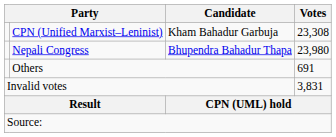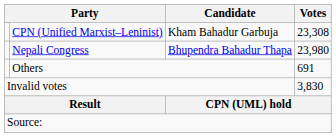Invalid votes | Votes: 3,831 -> 3,830
